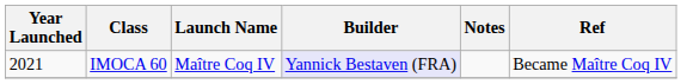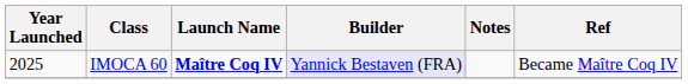IMOCA 60 | Year Launched: 2021 -> 2025
IMOCA 60 | Launch Name: normal -> bold
